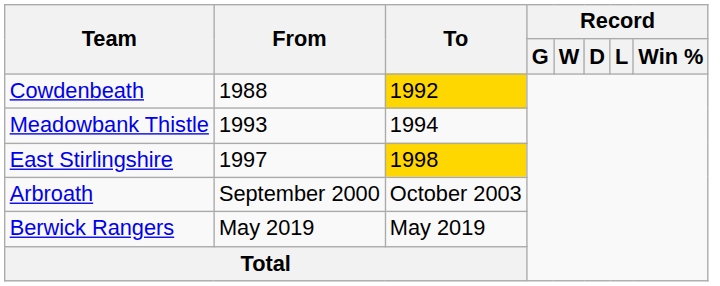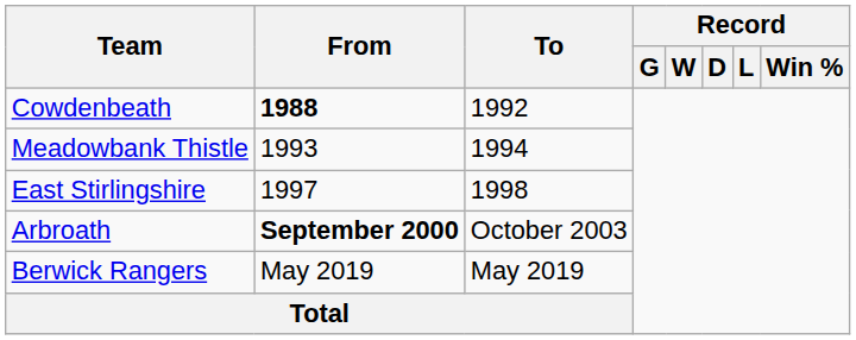Cowdenbeath | From: normal -> bold
Cowdenbeath | To: gold background -> no background
East Stirlingshire | To: gold background -> no background
Arbroath | From: normal -> bold
